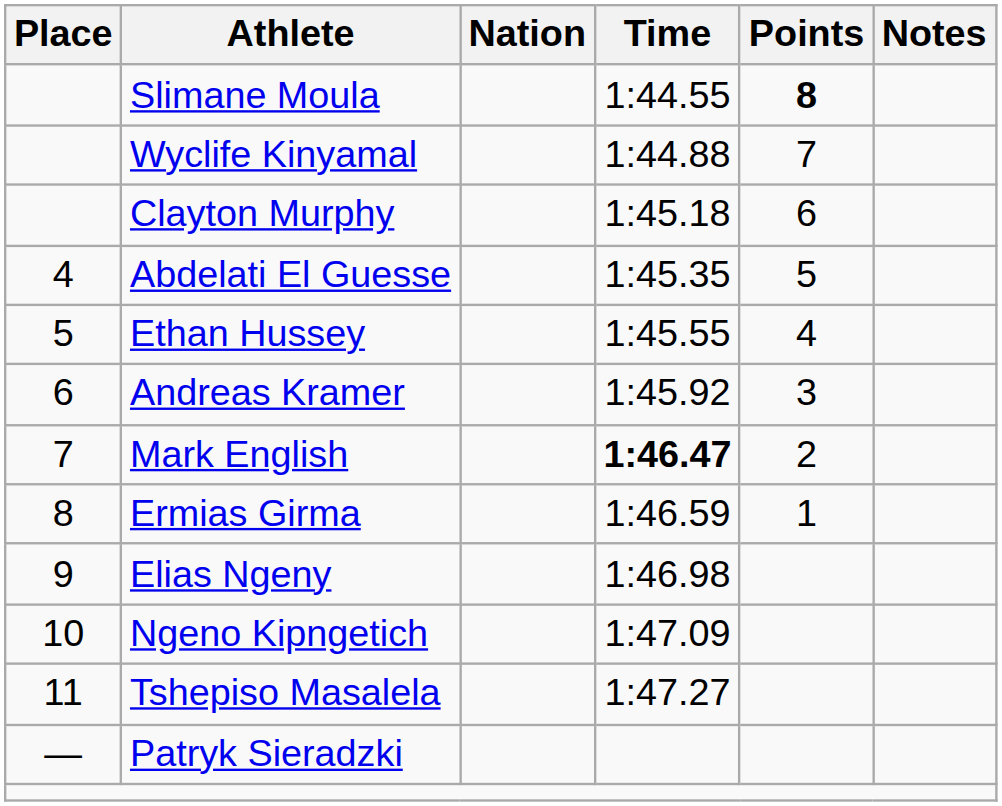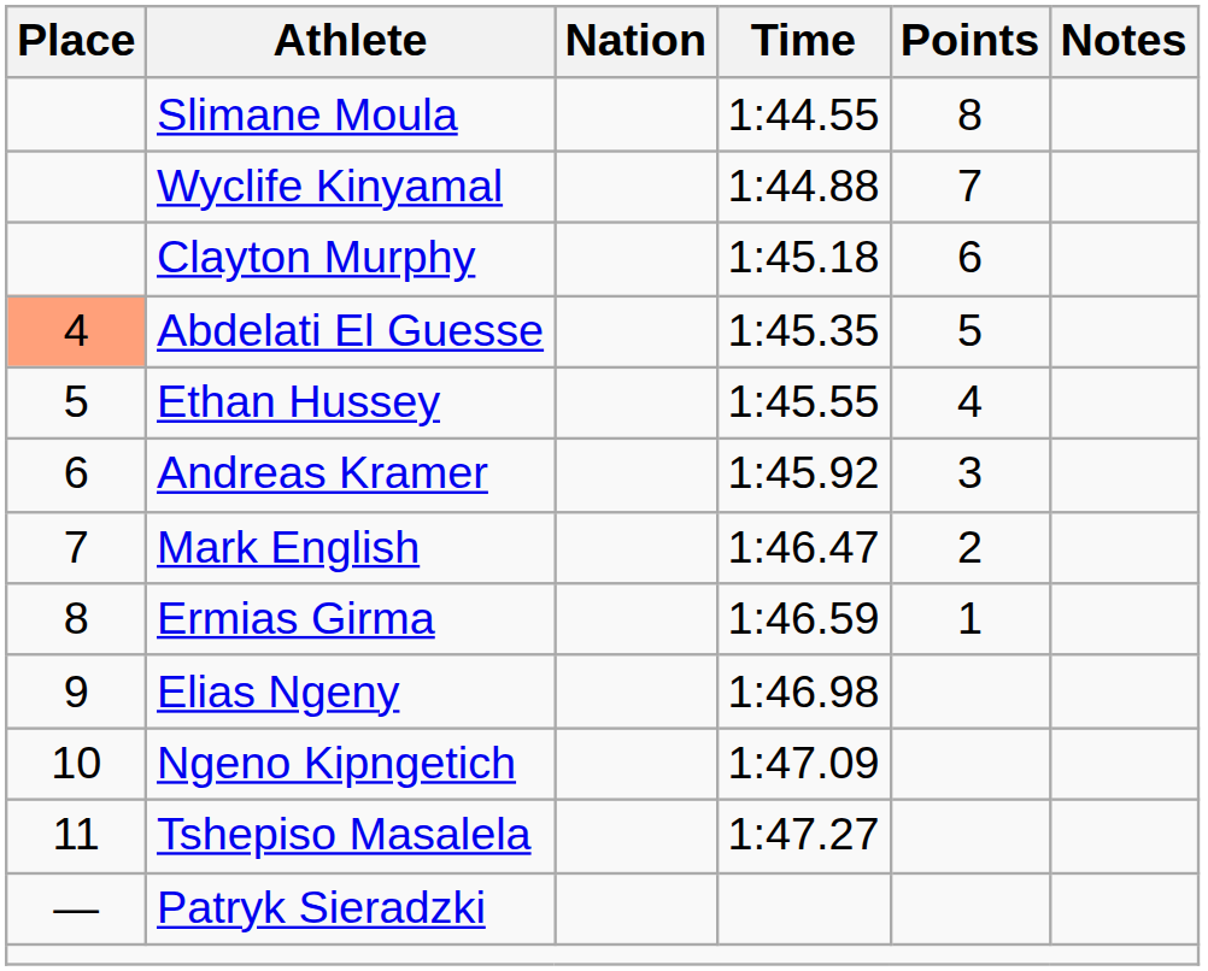Slimane Moula | Points: bold -> normal
Abdelati El Guesse | Place: no background -> lightsalmon background
Mark English | Time: bold -> normal
